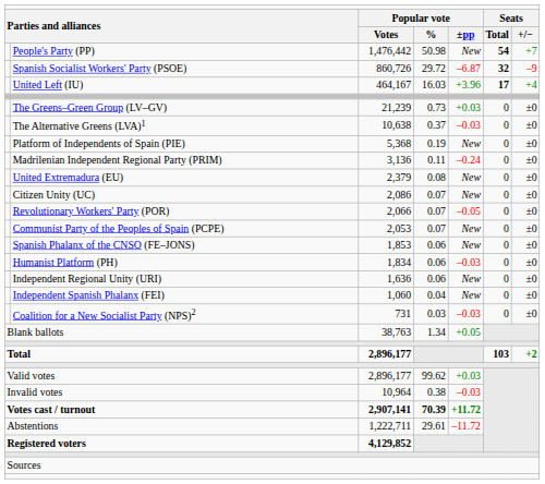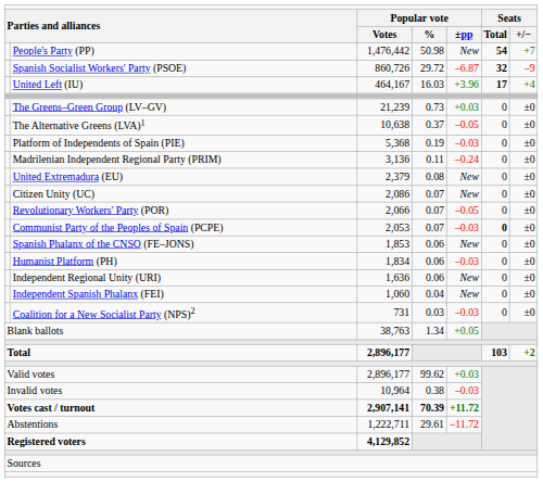The Alternative Greens (LVA)1 | column 5: –0.03 -> –0.05
Platform of Independents of Spain (PIE) | column 5: New -> –0.03
Communist Party of the Peoples of Spain (PCPE) | column 5: New -> –0.03
Communist Party of the Peoples of Spain (PCPE) | column 6: normal -> bold
